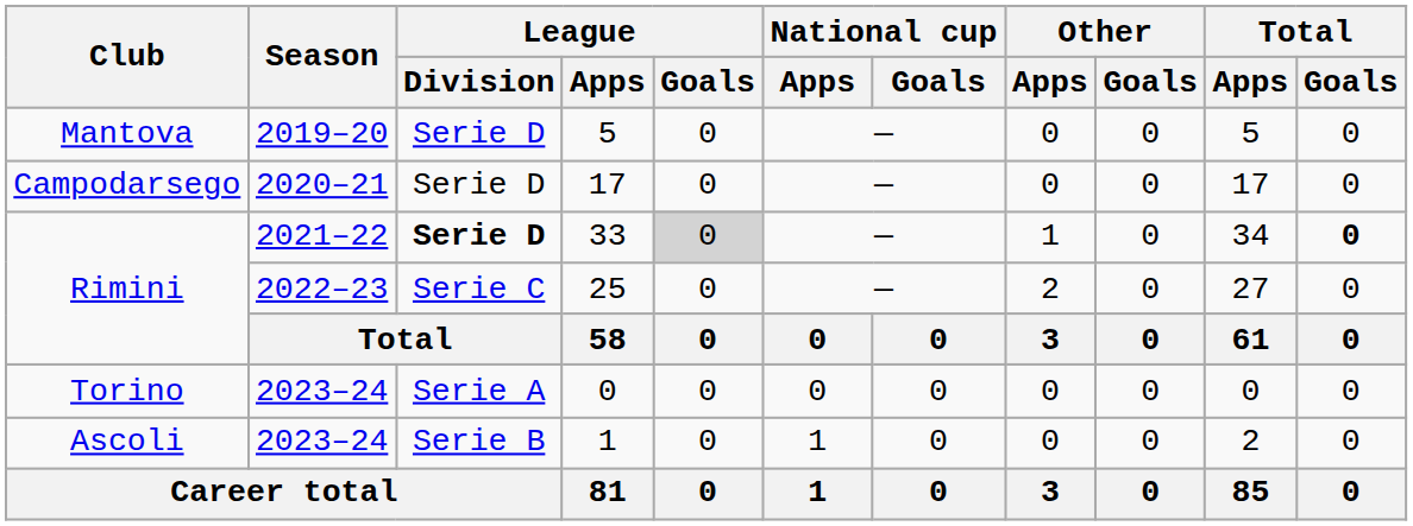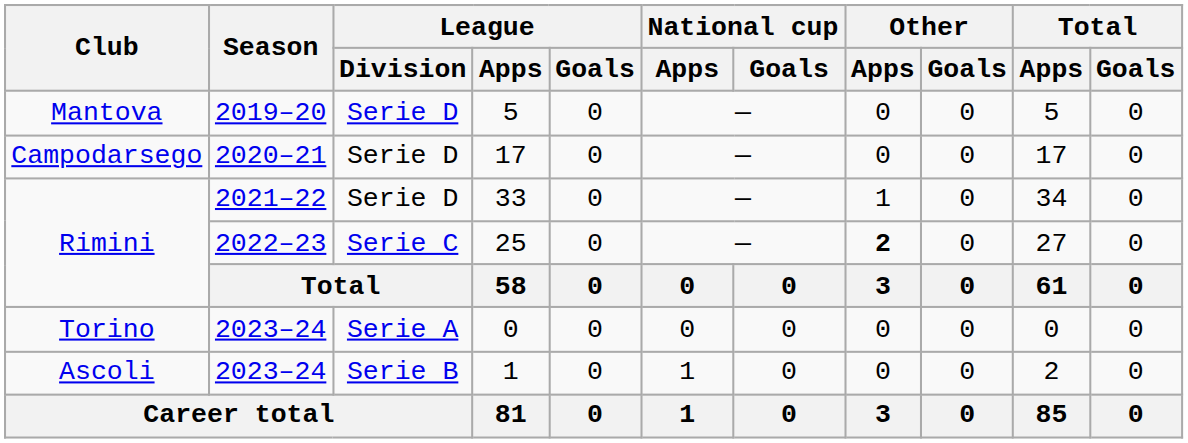33 | League / Division: bold -> normal
33 | League / Goals: lightgrey background -> no background
33 | Total / Goals: bold -> normal
25 | Other / Apps: normal -> bold
